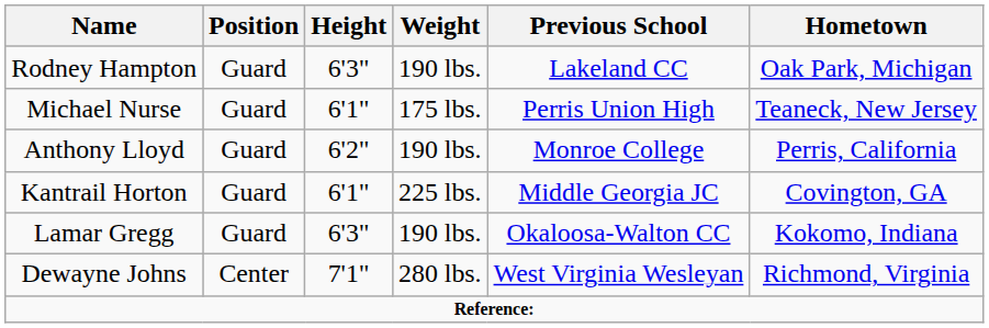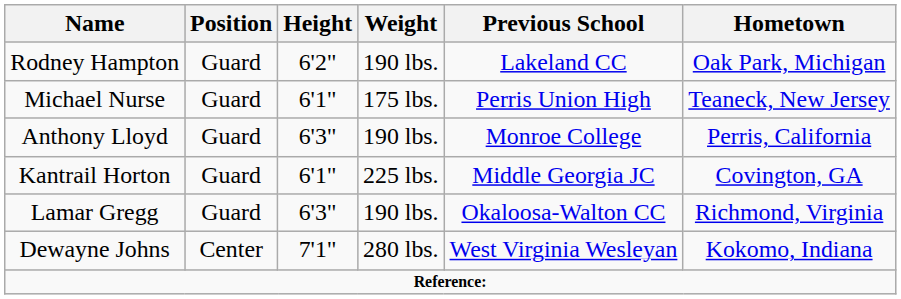Rodney Hampton | Height: 6'3" -> 6'2"
Anthony Lloyd | Height: 6'2" -> 6'3"
Lamar Gregg | Hometown: Kokomo, Indiana -> Richmond, Virginia
Dewayne Johns | Hometown: Richmond, Virginia -> Kokomo, Indiana
